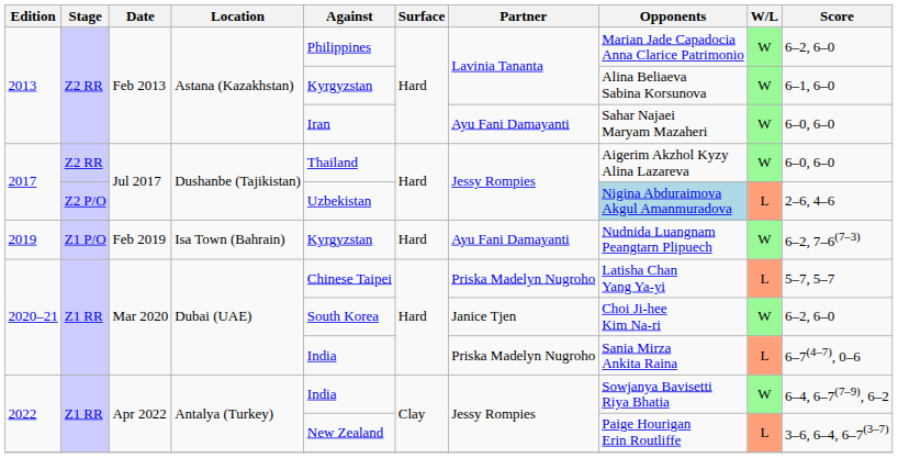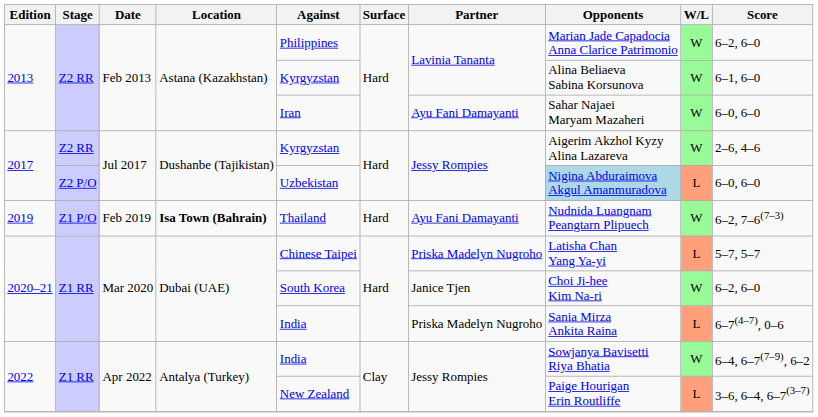2017 / Z2 RR | Against: Thailand -> Kyrgyzstan
2017 / Z2 RR | Score: 6–0, 6–0 -> 2–6, 4–6
2017 / Z2 P/O | Score: 2–6, 4–6 -> 6–0, 6–0
2019 | Location: normal -> bold
2019 | Against: Kyrgyzstan -> Thailand
